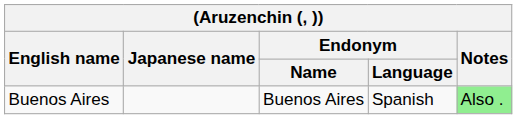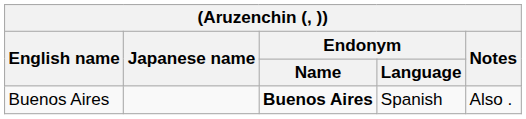row 4 | Endonym / Name: normal -> bold
row 4 | Notes: lightgreen background -> no background
